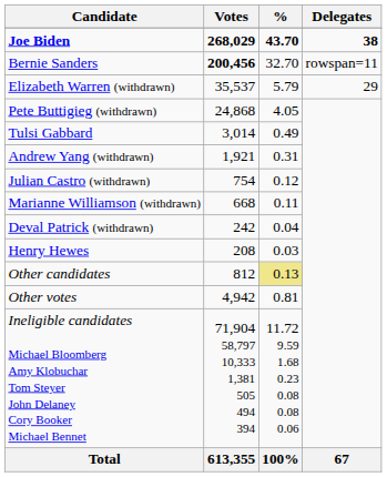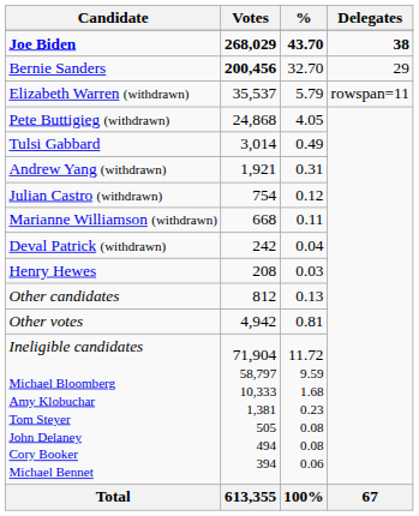Bernie Sanders | Delegates: rowspan=11 -> 29
Elizabeth Warren (withdrawn) | Delegates: 29 -> rowspan=11
Other candidates | %: khaki background -> no background
